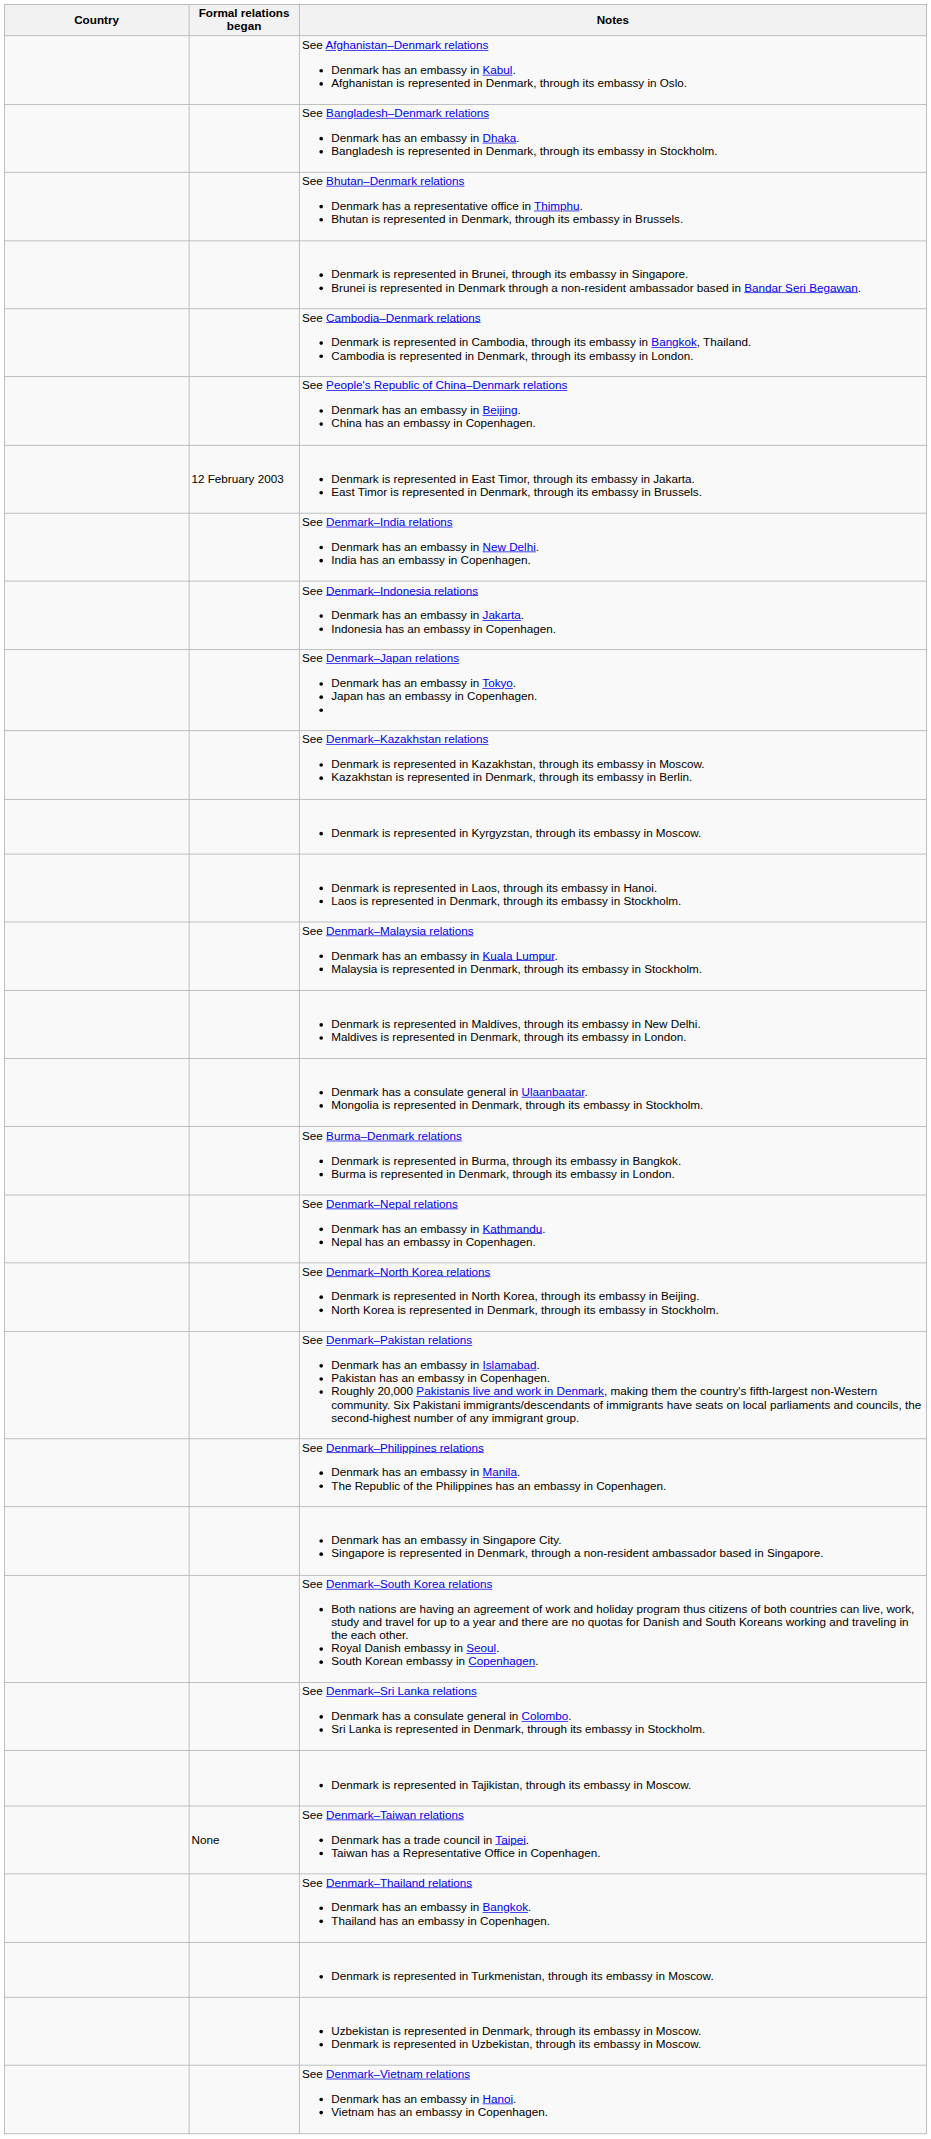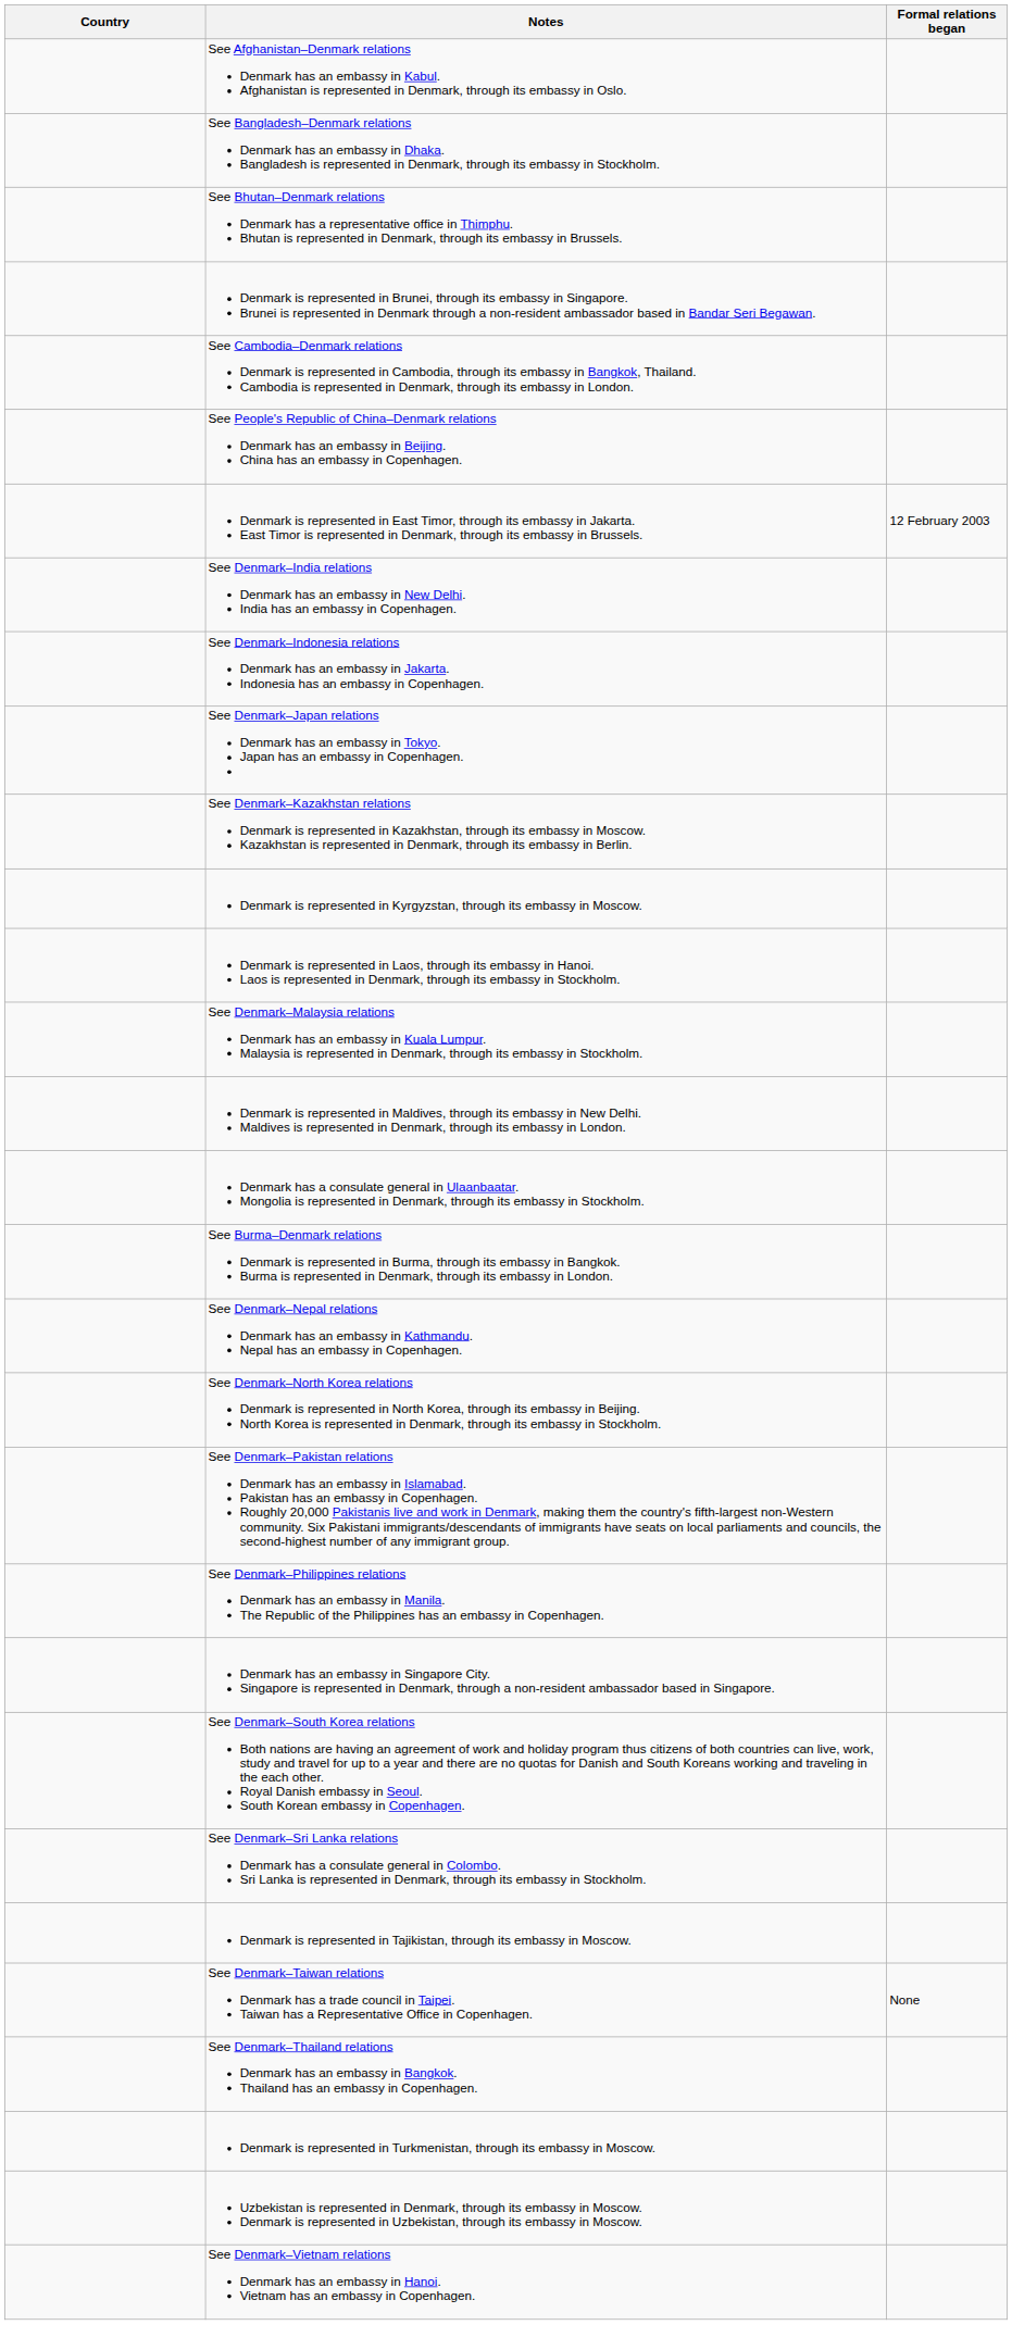columns swapped: Formal relations began <-> Notes
